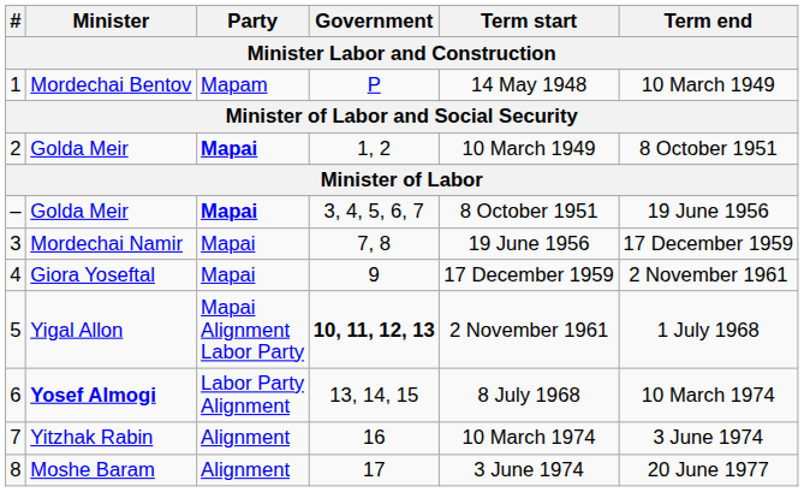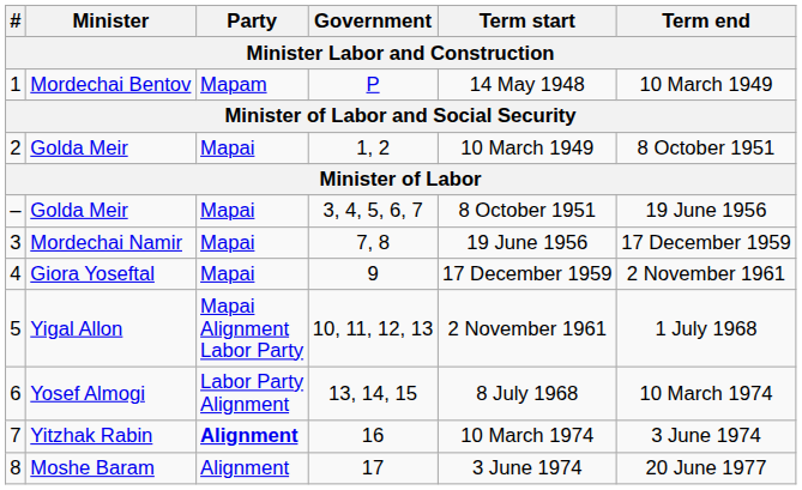2 | Party: bold -> normal
– | Party: bold -> normal
5 | Government: bold -> normal
6 | Minister: bold -> normal
7 | Party: normal -> bold
